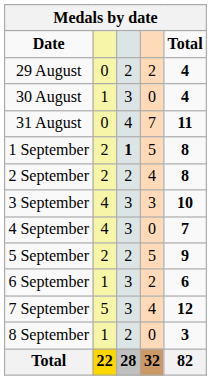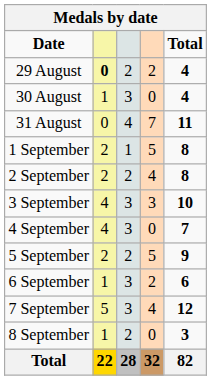29 August | column 2: normal -> bold
1 September | column 3: bold -> normal
